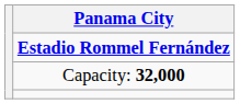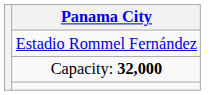Estadio Rommel Fernández | Panama City: bold -> normal
